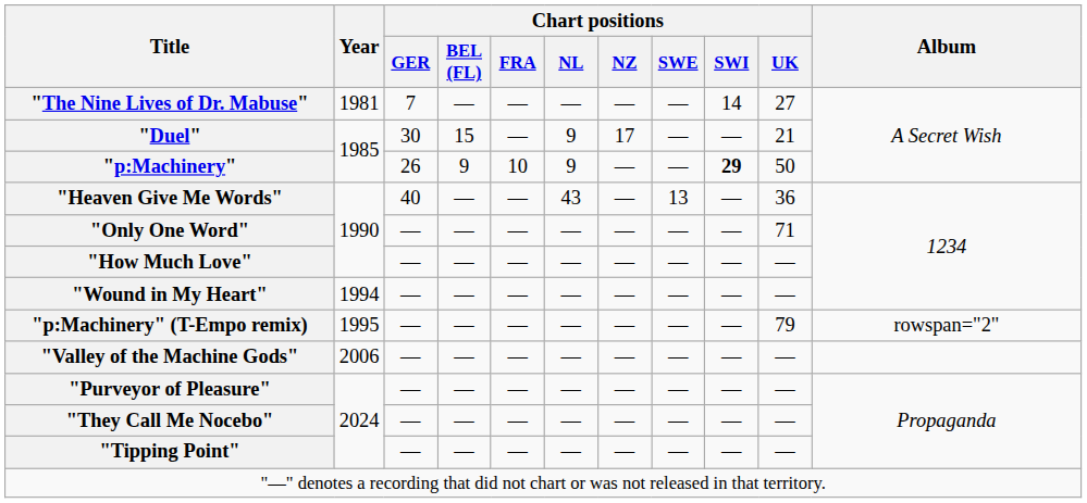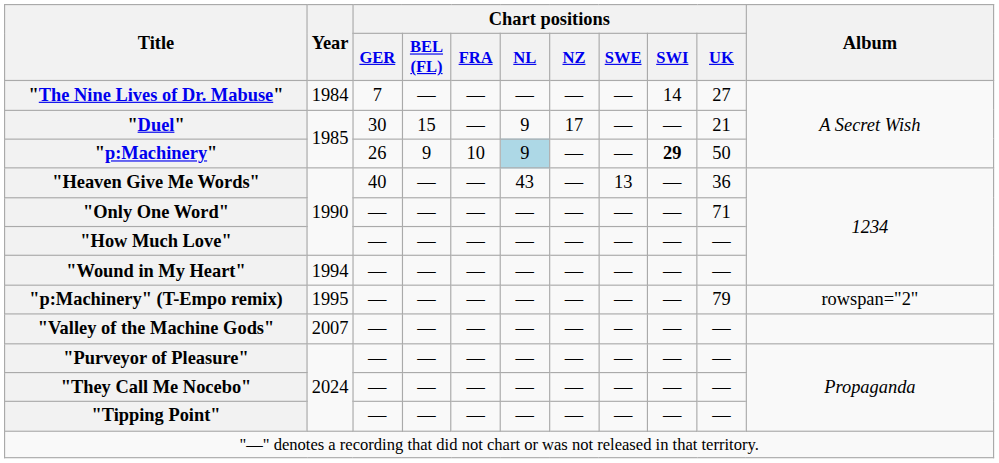"The Nine Lives of Dr. Mabuse" | Year: 1981 -> 1984
"p:Machinery" | Chart positions / NL: no background -> lightblue background
"Valley of the Machine Gods" | Year: 2006 -> 2007
